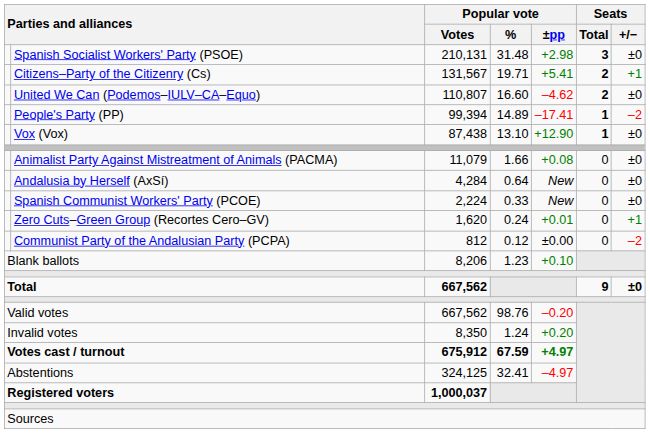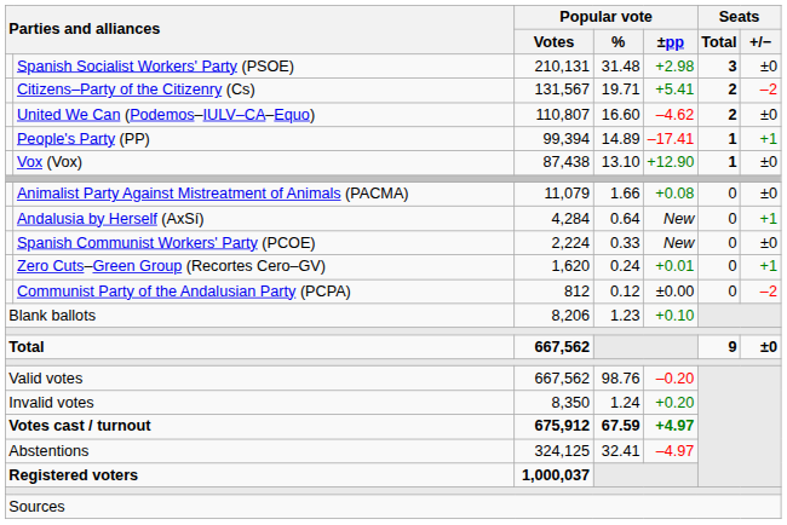Citizens–Party of the Citizenry (Cs) | Seats / +/−: +1 -> –2
People's Party (PP) | Seats / +/−: –2 -> +1
Andalusia by Herself (AxSí) | Seats / +/−: ±0 -> +1
